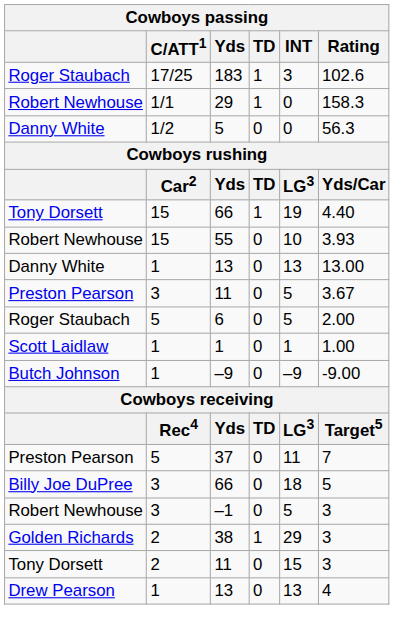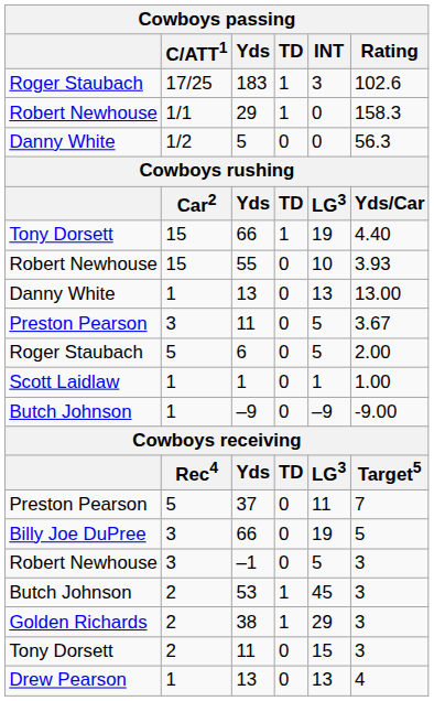Billy Joe DuPree / 66 | INT: 18 -> 19
+ row: Butch Johnson | 2 | 53 | 1 | 45 | 3
